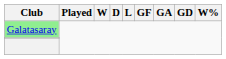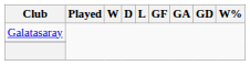Galatasaray | Club: lightgreen background -> no background
